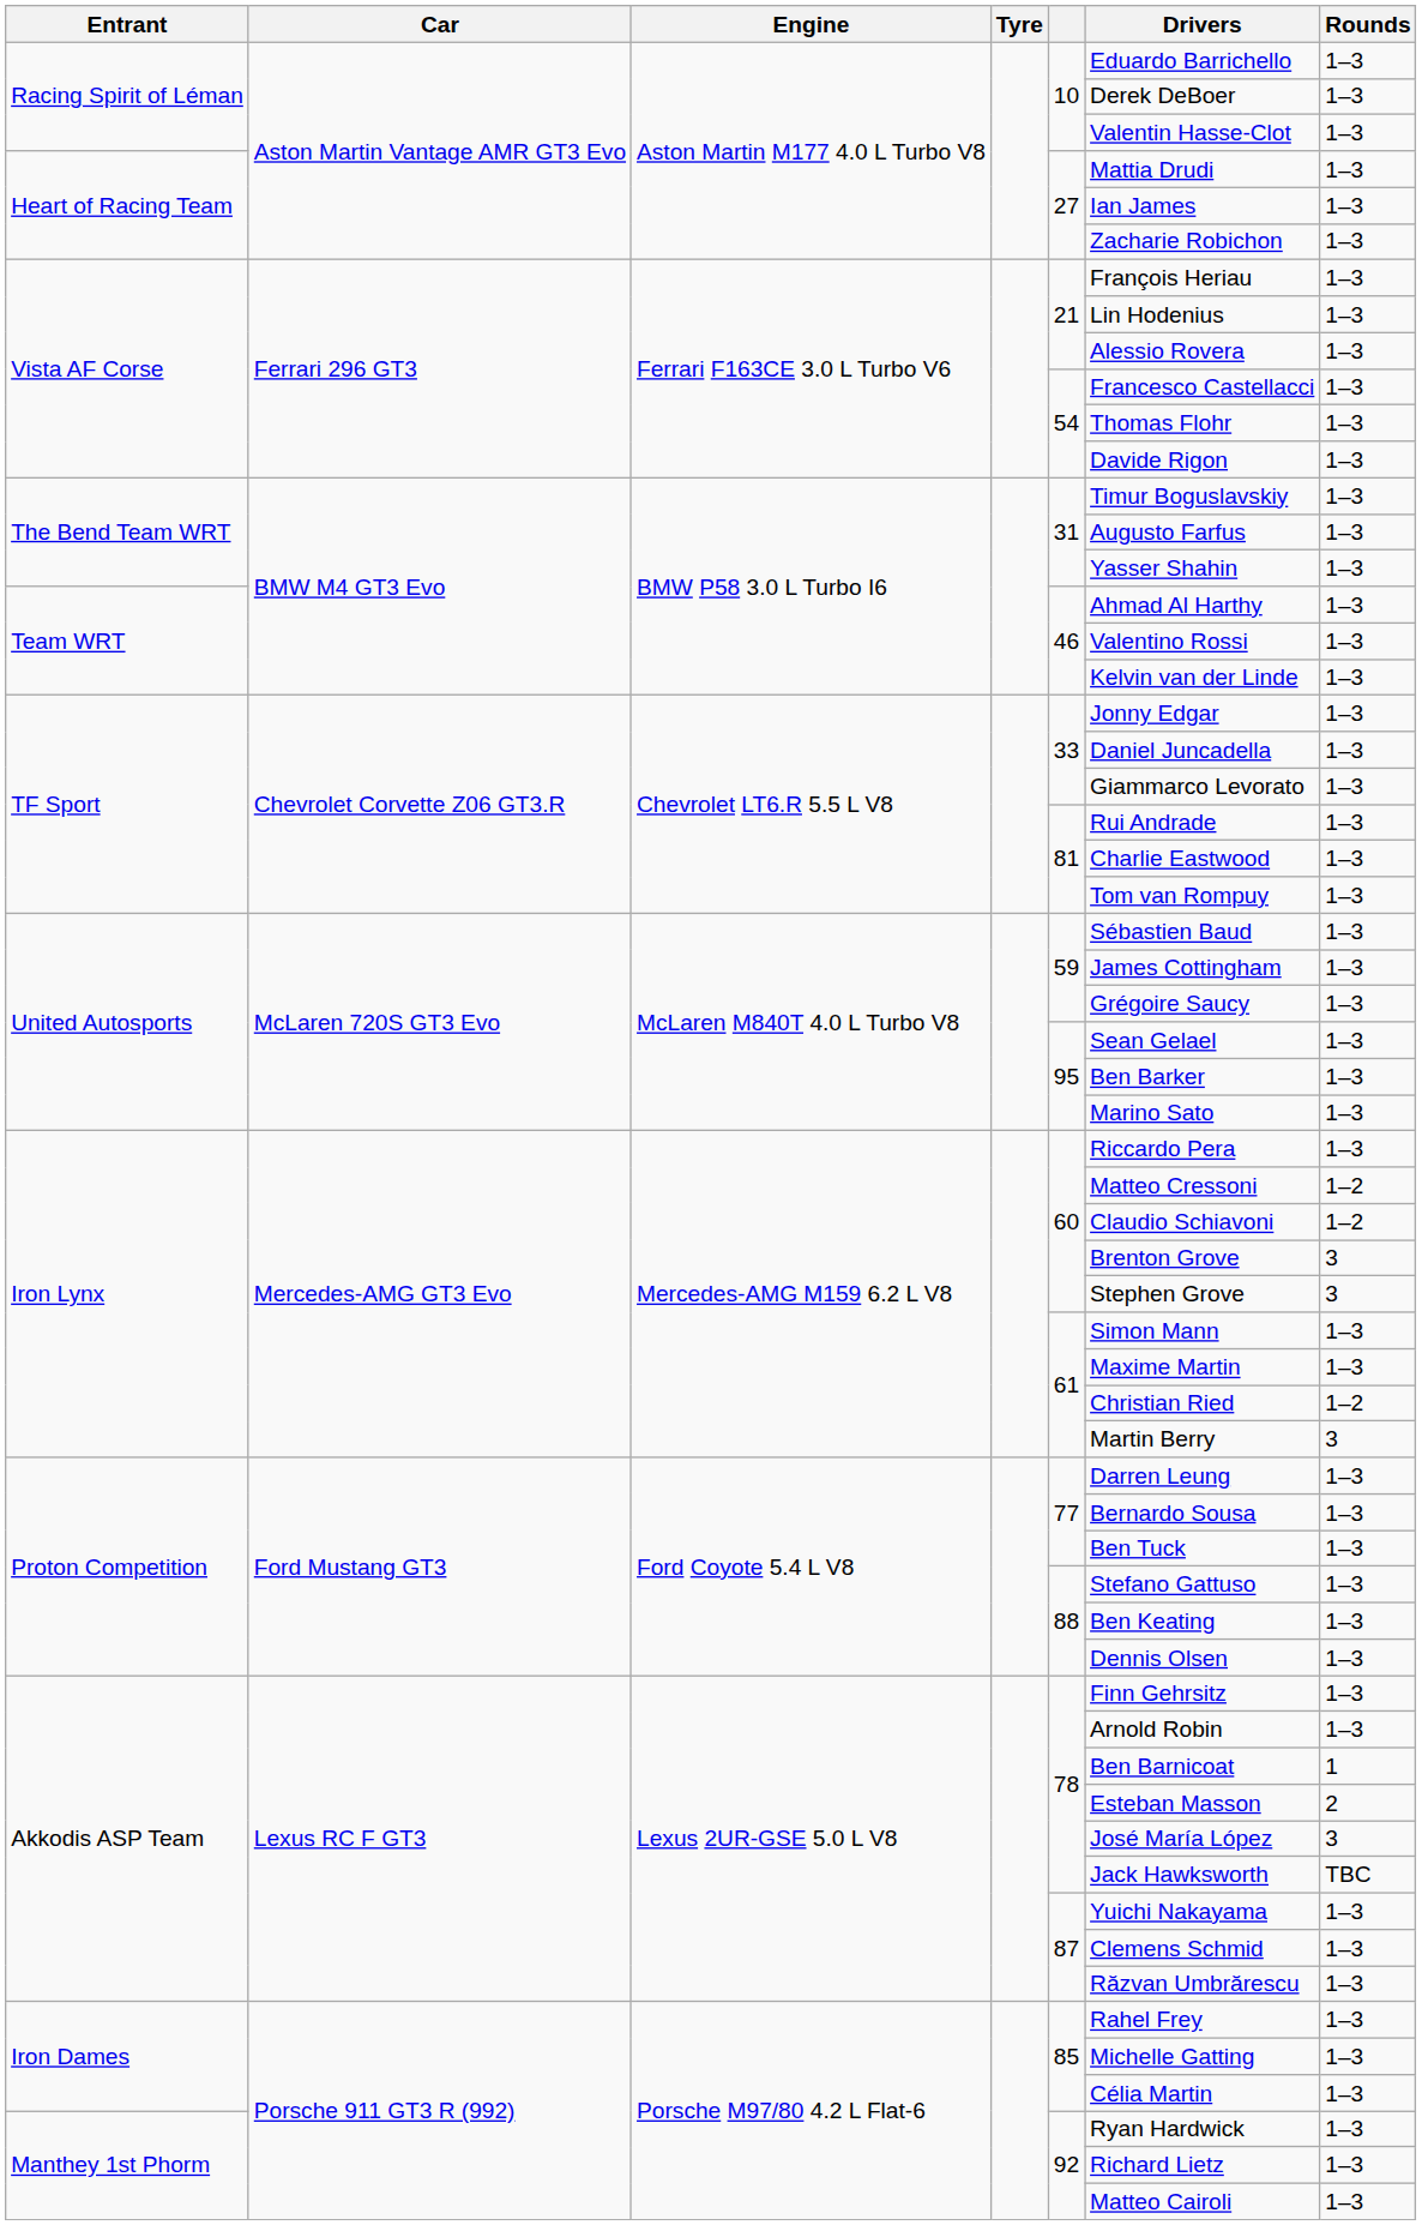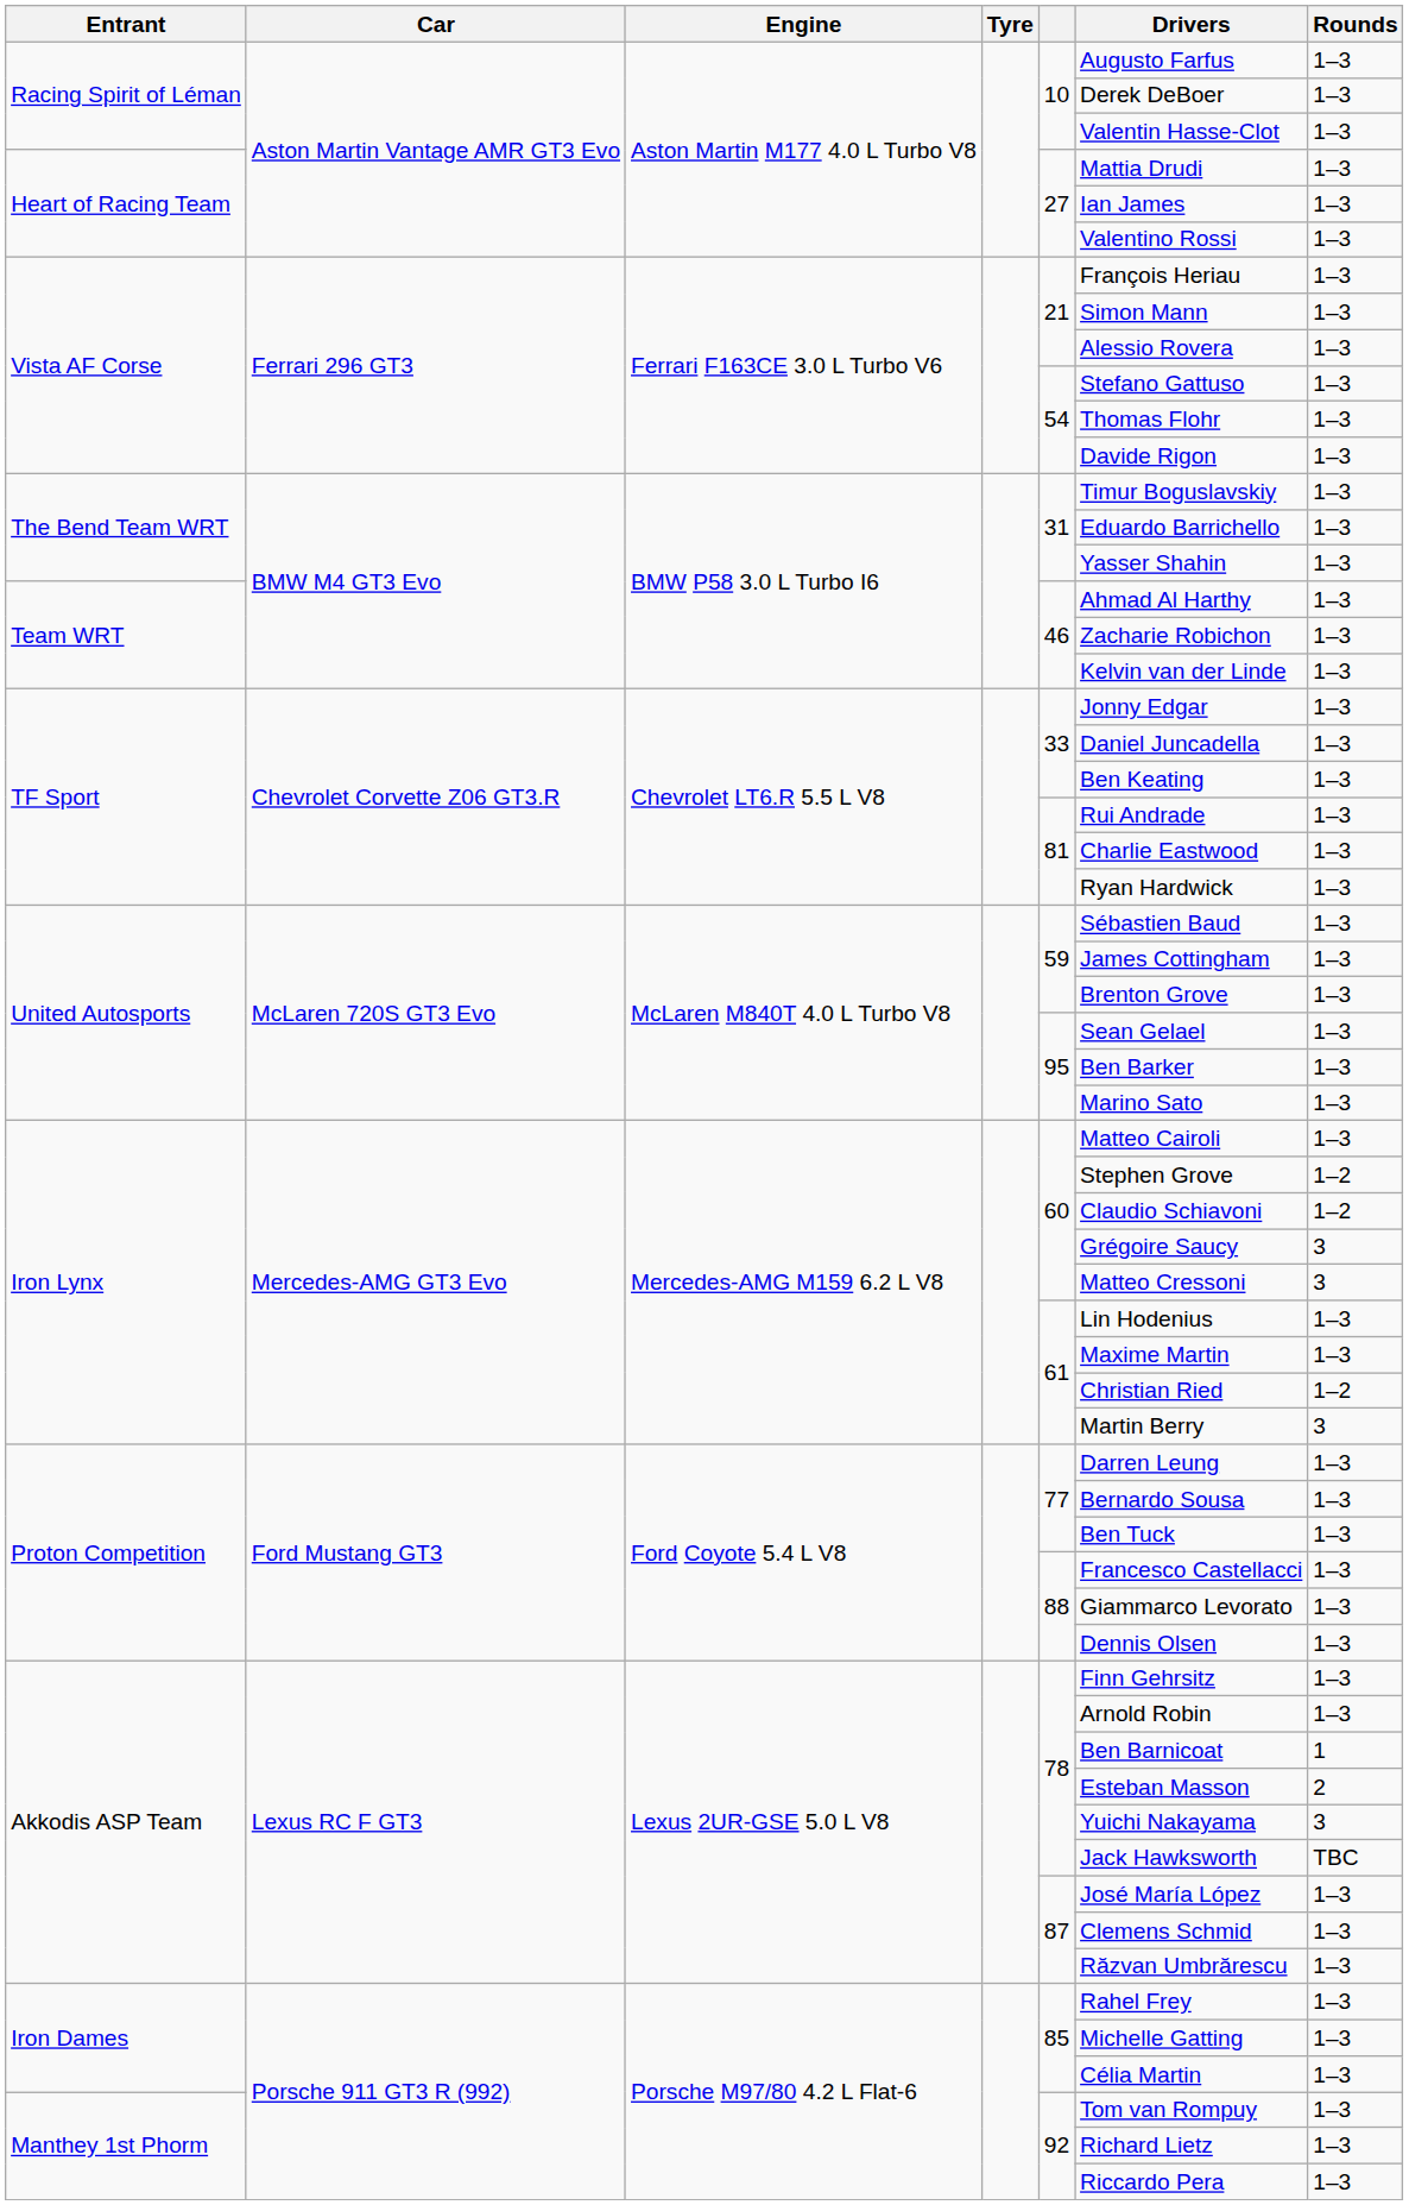row 2 | Drivers: Eduardo Barrichello -> Augusto Farfus
row 7 | Drivers: Zacharie Robichon -> Valentino Rossi
row 9 | Drivers: Lin Hodenius -> Simon Mann
row 11 | Drivers: Francesco Castellacci -> Stefano Gattuso
row 15 | Drivers: Augusto Farfus -> Eduardo Barrichello
row 18 | Drivers: Valentino Rossi -> Zacharie Robichon
row 22 | Drivers: Giammarco Levorato -> Ben Keating
row 25 | Drivers: Tom van Rompuy -> Ryan Hardwick
row 28 | Drivers: Grégoire Saucy -> Brenton Grove
row 32 | Drivers: Riccardo Pera -> Matteo Cairoli
row 33 | Drivers: Matteo Cressoni -> Stephen Grove
row 35 | Drivers: Brenton Grove -> Grégoire Saucy
row 36 | Drivers: Stephen Grove -> Matteo Cressoni
row 37 | Drivers: Simon Mann -> Lin Hodenius
row 44 | Drivers: Stefano Gattuso -> Francesco Castellacci
row 45 | Drivers: Ben Keating -> Giammarco Levorato
row 51 | Drivers: José María López -> Yuichi Nakayama
row 53 | Drivers: Yuichi Nakayama -> José María López
row 59 | Drivers: Ryan Hardwick -> Tom van Rompuy
row 61 | Drivers: Matteo Cairoli -> Riccardo Pera
